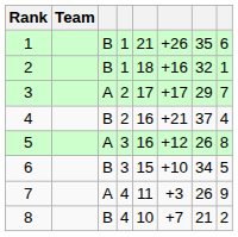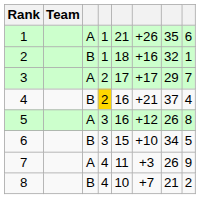row 2 | column 3: B -> A
row 5 | column 4: no background -> gold background
